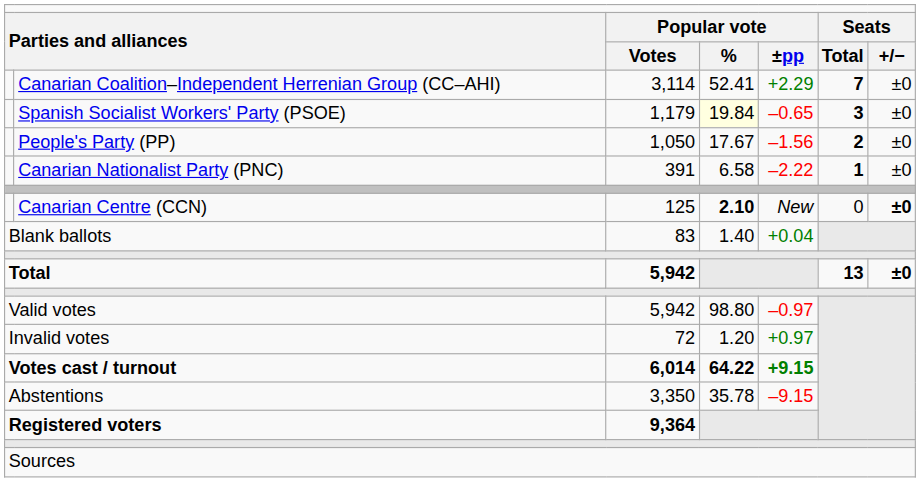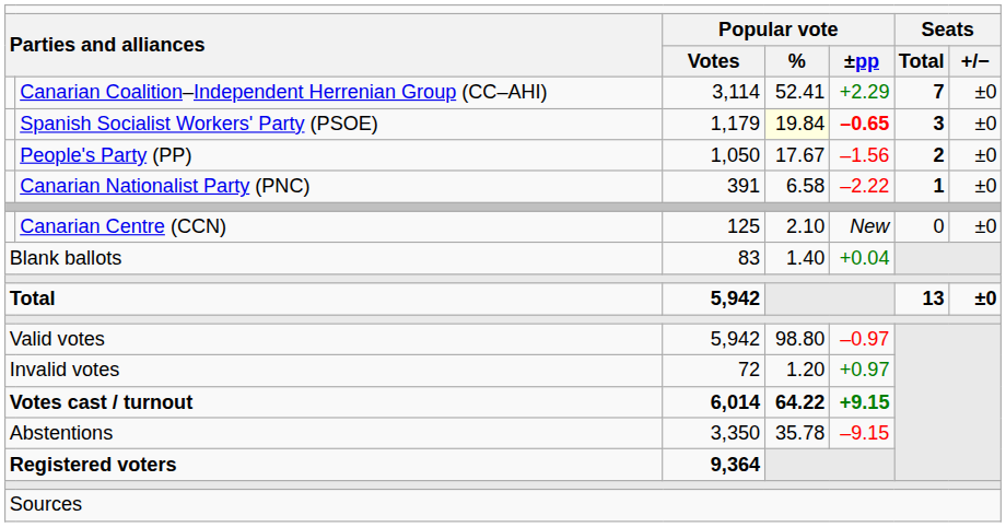Spanish Socialist Workers' Party (PSOE) | column 5: normal -> bold
Canarian Centre (CCN) | column 4: bold -> normal
Canarian Centre (CCN) | column 7: bold -> normal
